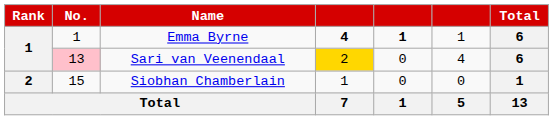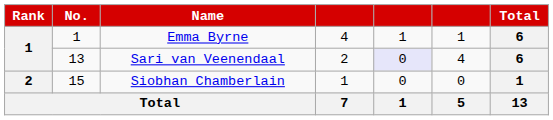Emma Byrne | column 4: bold -> normal
Emma Byrne | column 5: bold -> normal
Sari van Veenendaal | No.: pink background -> no background
Sari van Veenendaal | column 4: gold background -> no background
Sari van Veenendaal | column 5: no background -> lavender background
